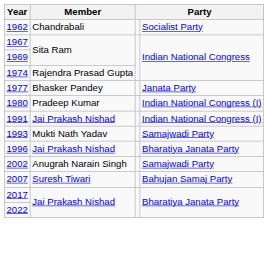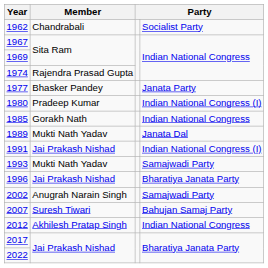+ row: 1985 | Gorakh Nath | Indian National Congress
+ row: 1989 | Mukti Nath Yadav | Janata Dal
+ row: 2012 | Akhilesh Pratap Singh | Indian National Congress
